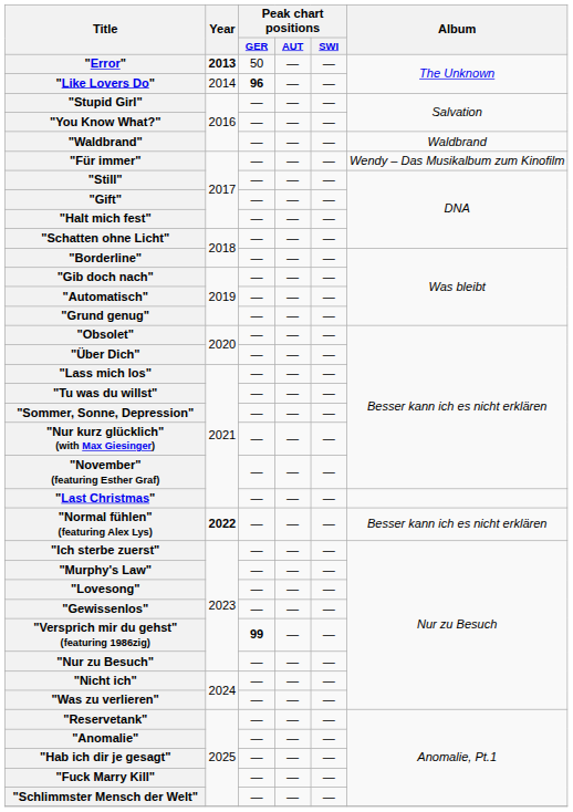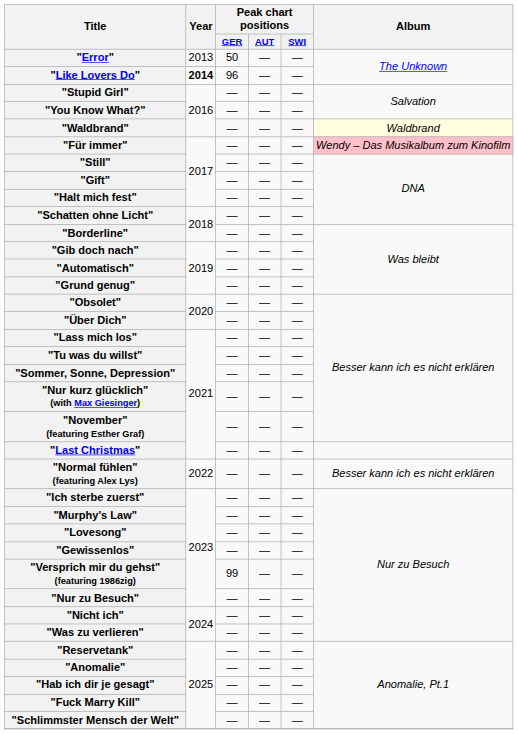"Error" | Year: bold -> normal
"Like Lovers Do" | Year: normal -> bold
"Like Lovers Do" | Peak chart positions / GER: bold -> normal
"Waldbrand" | Album: no background -> lightyellow background
"Für immer" | Album: no background -> pink background
"Normal fühlen" (featuring Alex Lys) | Year: bold -> normal
"Versprich mir du gehst" (featuring 1986zig) | Peak chart positions / GER: bold -> normal
